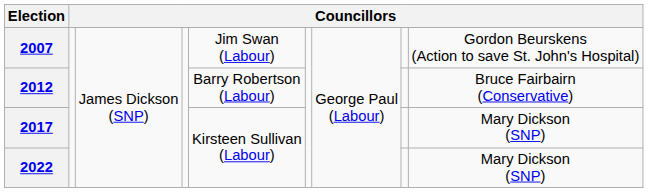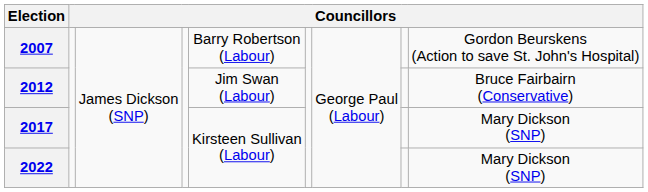2007 | column 5: Jim Swan (Labour) -> Barry Robertson (Labour)
2012 | column 5: Barry Robertson (Labour) -> Jim Swan (Labour)
